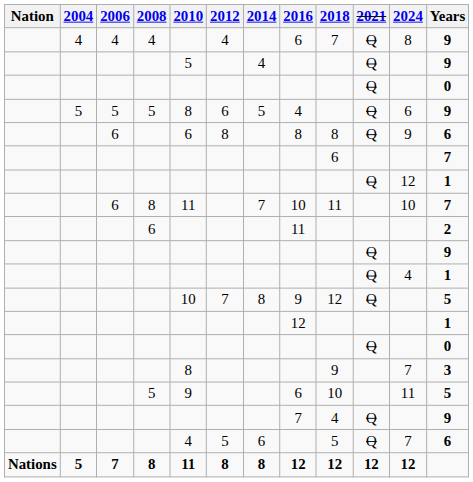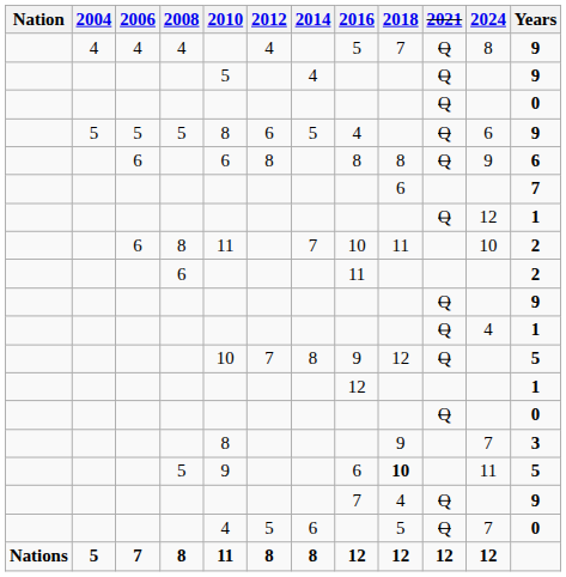row 2 | 2016: 6 -> 5
row 9 | Years: 7 -> 2
row 17 | 2018: normal -> bold
row 19 | Years: 6 -> 0
